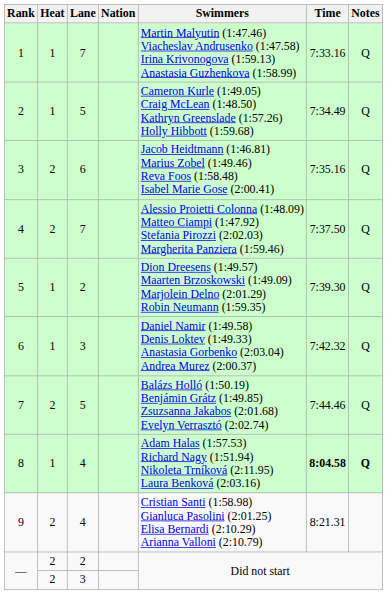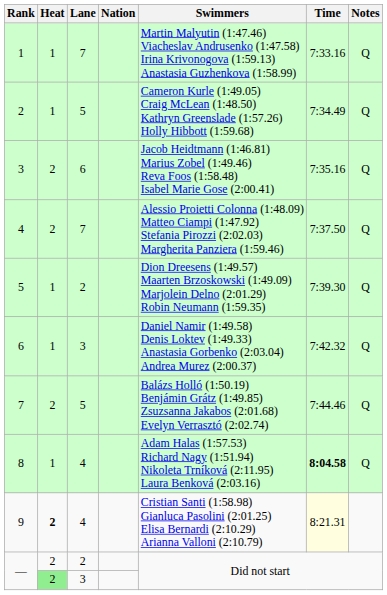8 | Notes: bold -> normal
9 | Heat: normal -> bold
9 | Time: no background -> lightyellow background
— / 3 | Heat: no background -> lightgreen background
